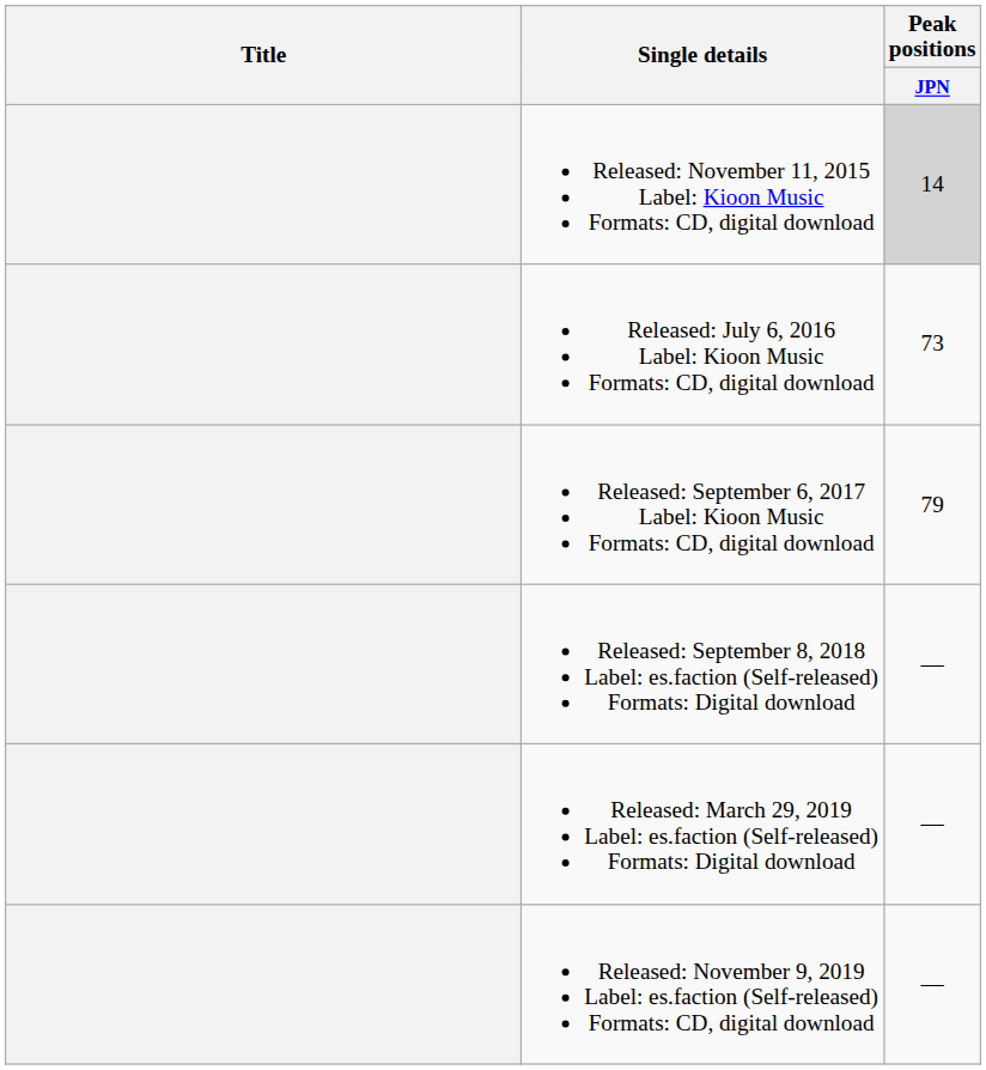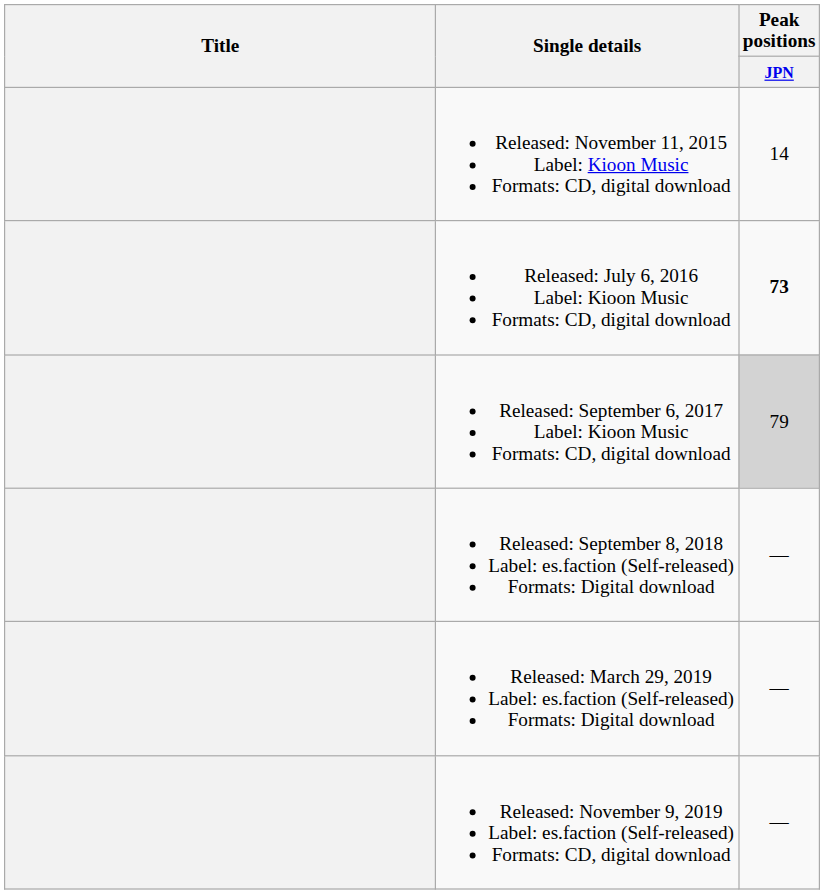row 3 | Peak positions / JPN: lightgrey background -> no background
row 4 | Peak positions / JPN: normal -> bold
row 5 | Peak positions / JPN: no background -> lightgrey background
